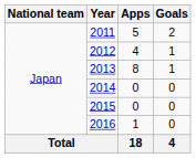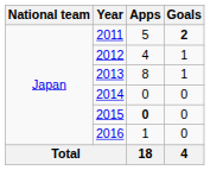2011 | Goals: normal -> bold
2015 | Apps: normal -> bold
